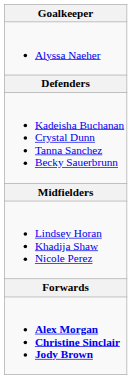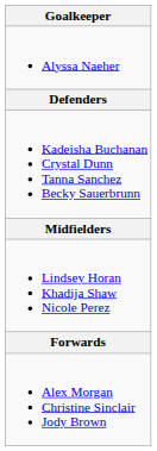row 8 | column 1: bold -> normal
